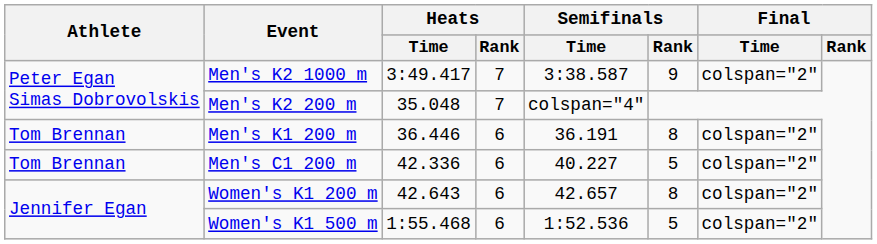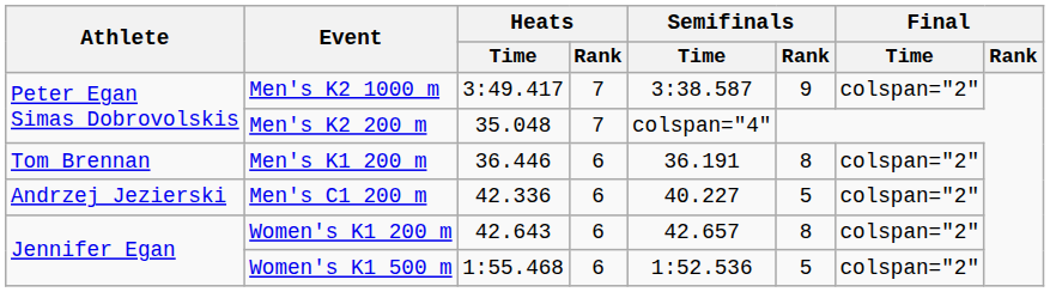Men's C1 200 m | Athlete: Tom Brennan -> Andrzej Jezierski
